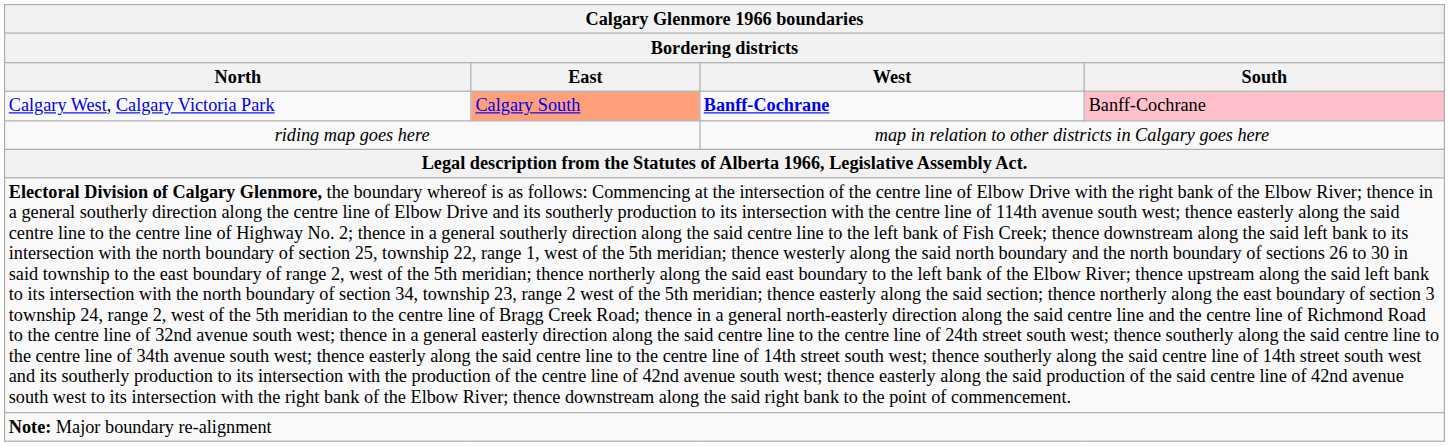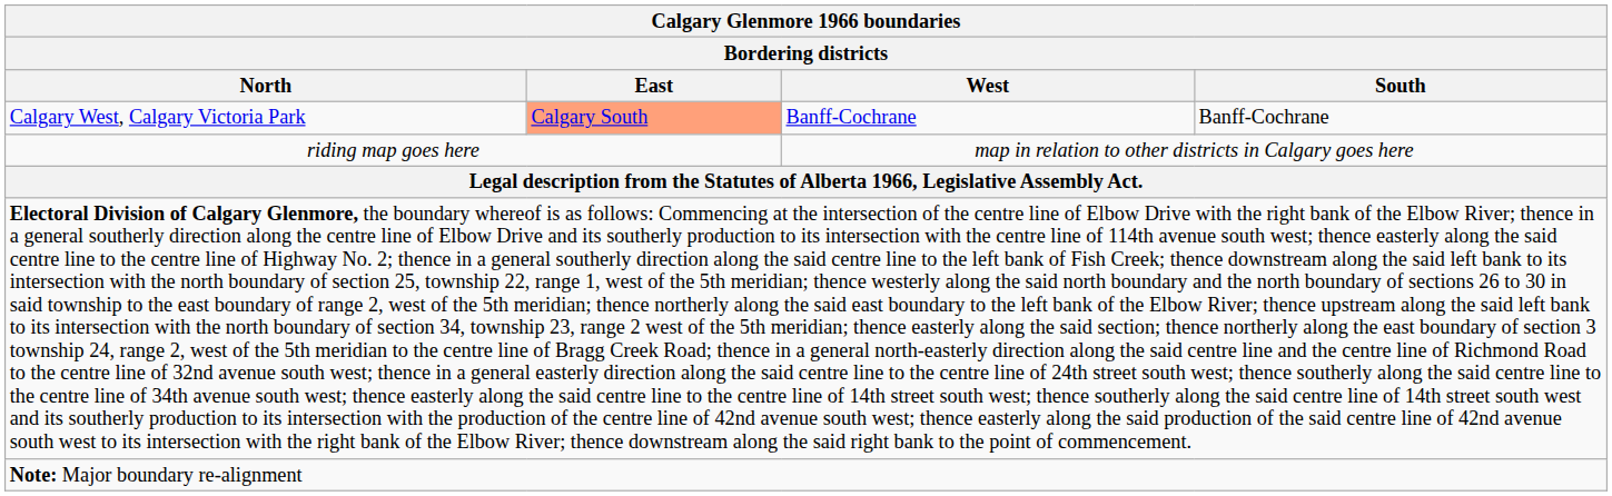Calgary West, Calgary Victoria Park | West: bold -> normal
Calgary West, Calgary Victoria Park | South: pink background -> no background
